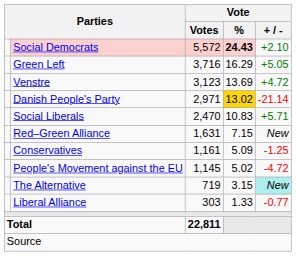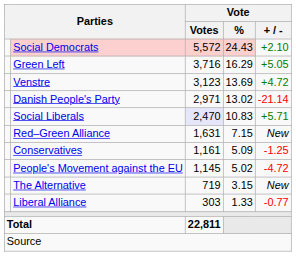Social Democrats | Vote / %: bold -> normal
Danish People's Party | Vote / %: gold background -> no background
Social Liberals | Vote / Votes: no background -> lavender background
The Alternative | Vote / + / -: paleturquoise background -> no background
